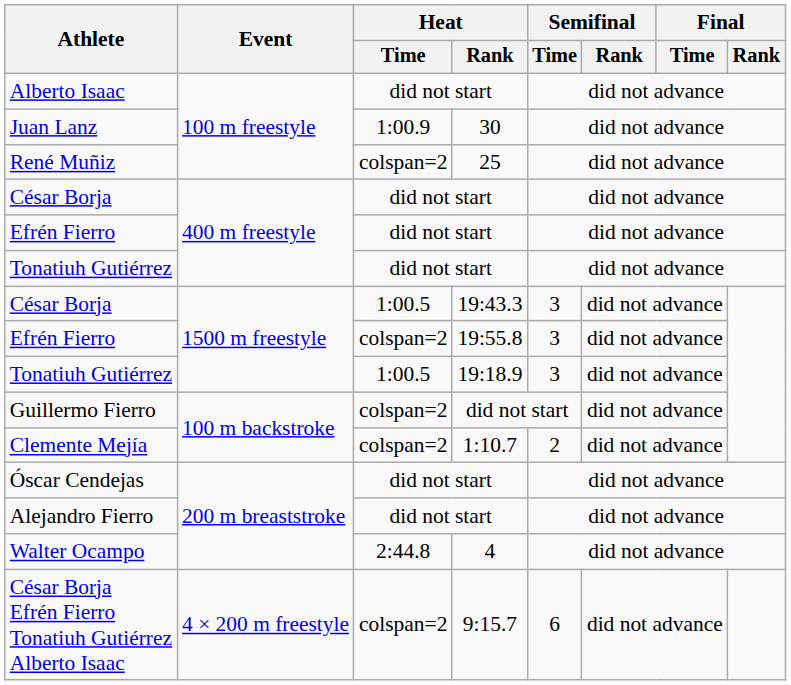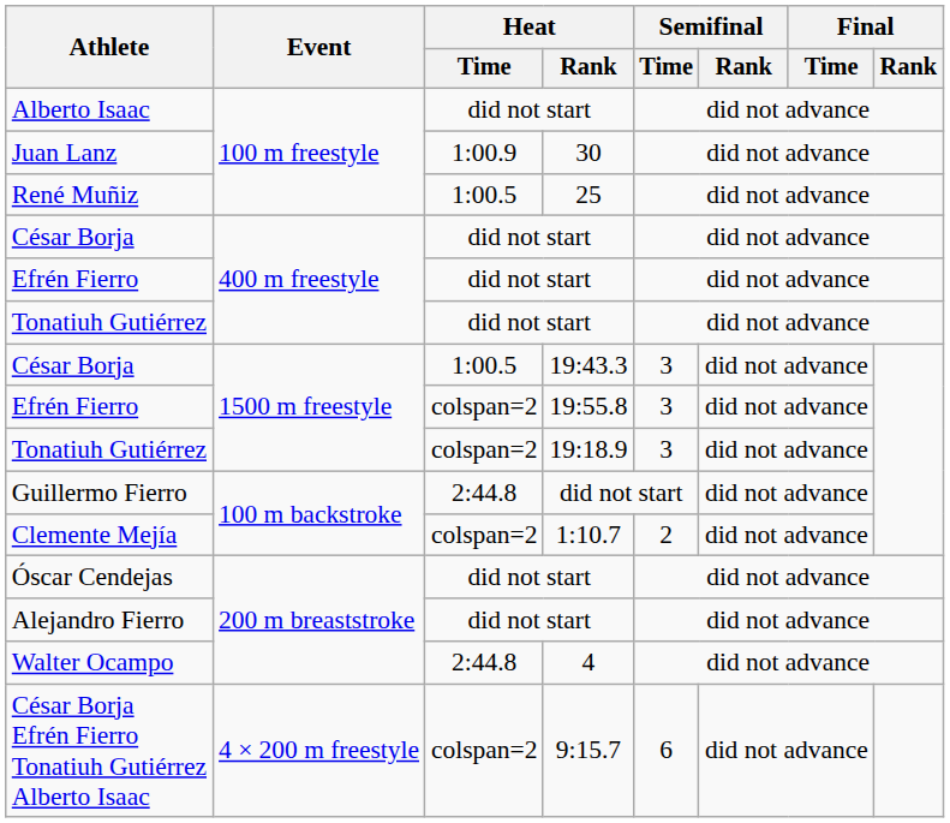René Muñiz | Heat / Time: colspan=2 -> 1:00.5
Tonatiuh Gutiérrez / 19:18.9 | Heat / Time: 1:00.5 -> colspan=2
Guillermo Fierro | Heat / Time: colspan=2 -> 2:44.8
